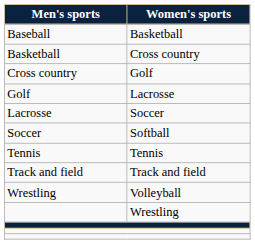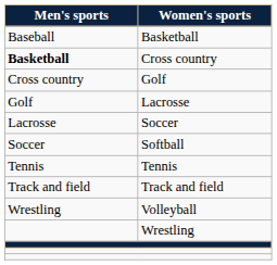row 3 | Men's sports: normal -> bold
